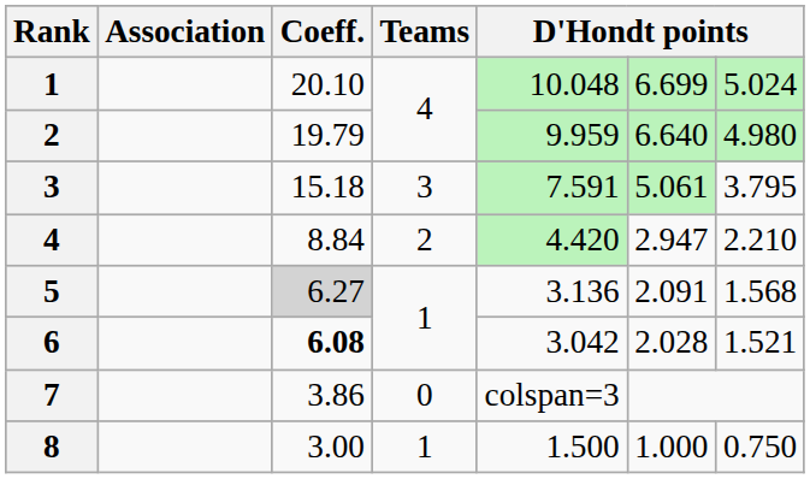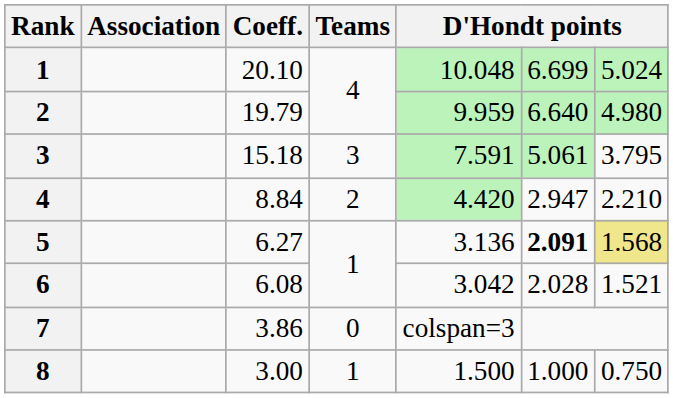5 | Coeff.: lightgrey background -> no background
5 | column 6: normal -> bold
5 | column 7: no background -> khaki background
6 | Coeff.: bold -> normal
